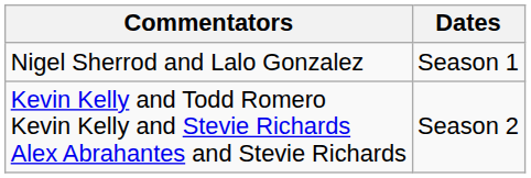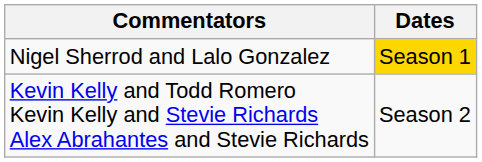Nigel Sherrod and Lalo Gonzalez | Dates: no background -> gold background
